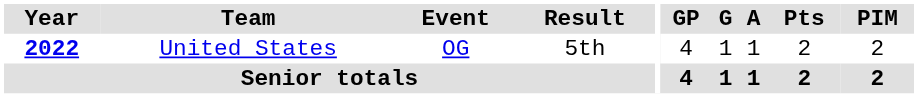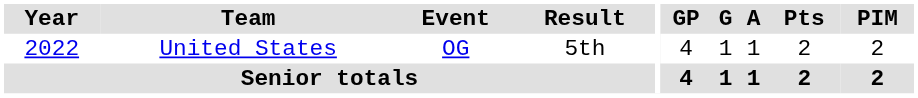United States | Year: bold -> normal
